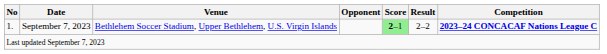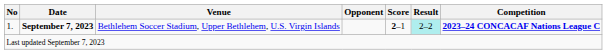1. | Date: normal -> bold
1. | Score: lightgreen background -> no background
1. | Result: no background -> paleturquoise background
